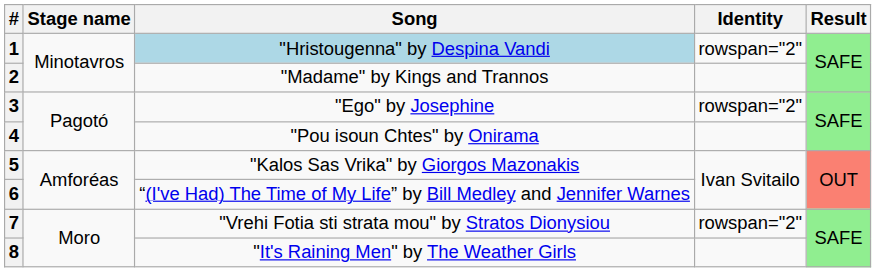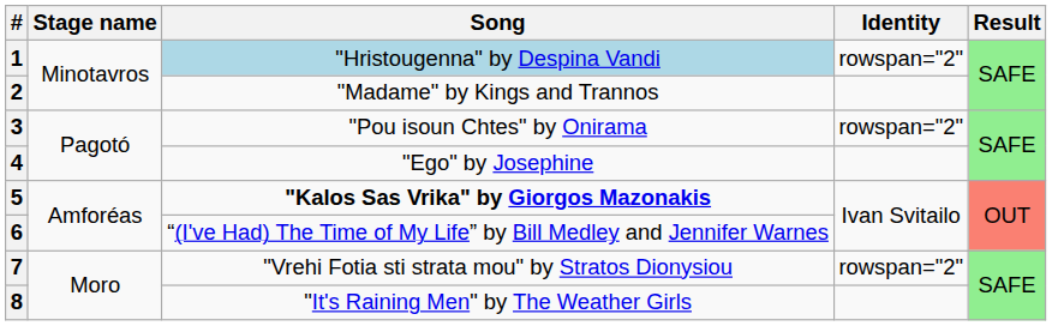3 | Song: "Ego" by Josephine -> "Pou isoun Chtes" by Onirama
4 | Song: "Pou isoun Chtes" by Onirama -> "Ego" by Josephine
5 | Song: normal -> bold
